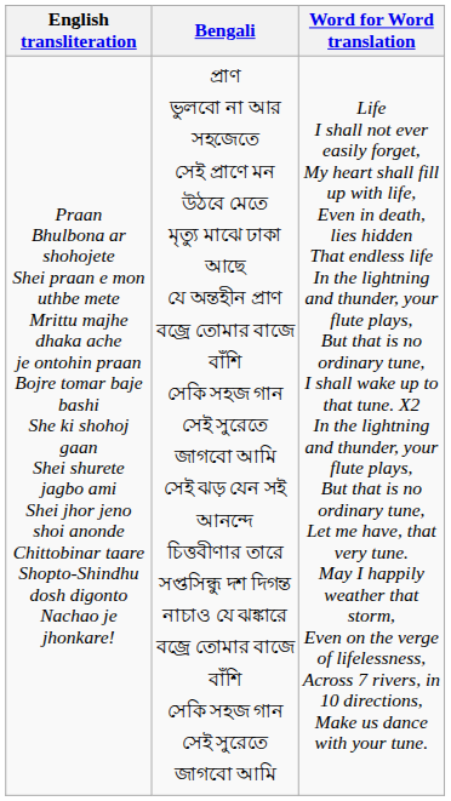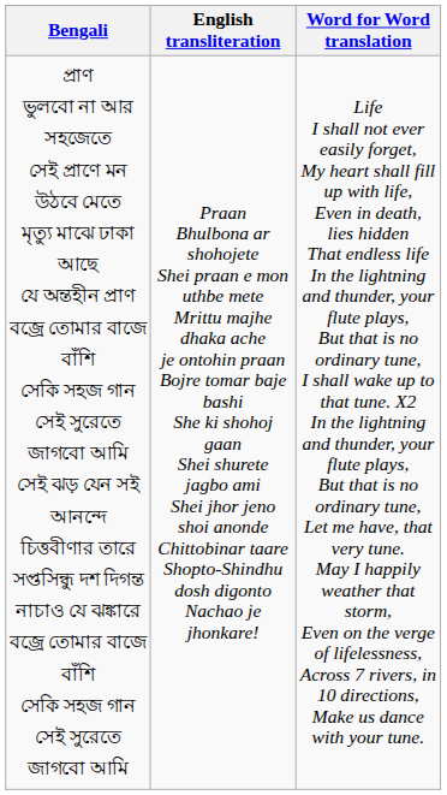columns swapped: Bengali <-> English transliteration
